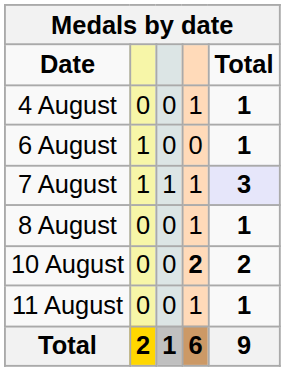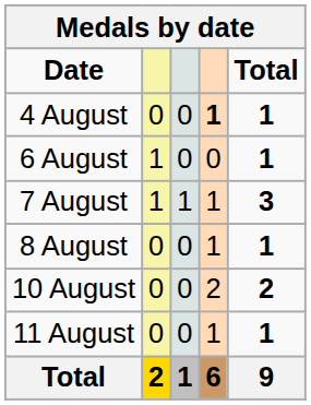4 August | column 4: normal -> bold
7 August | Total: lavender background -> no background
10 August | column 4: bold -> normal
